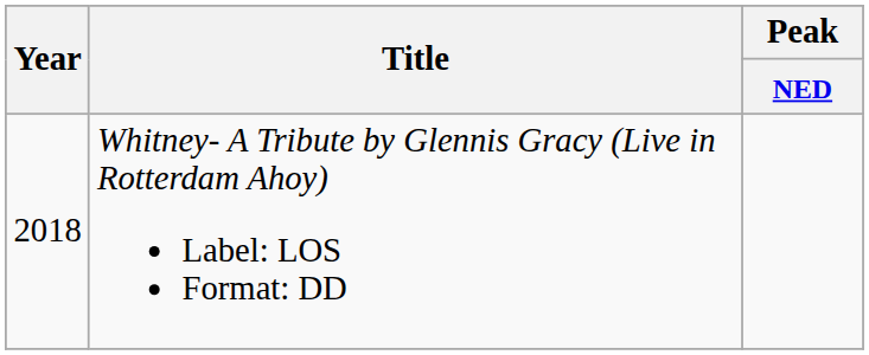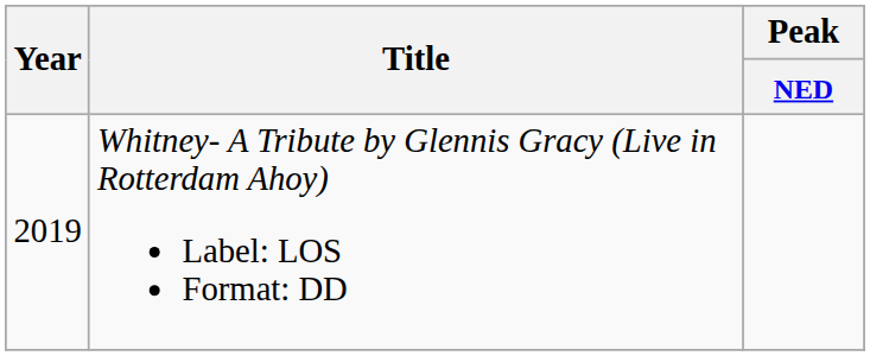row 3 | Year: 2018 -> 2019
